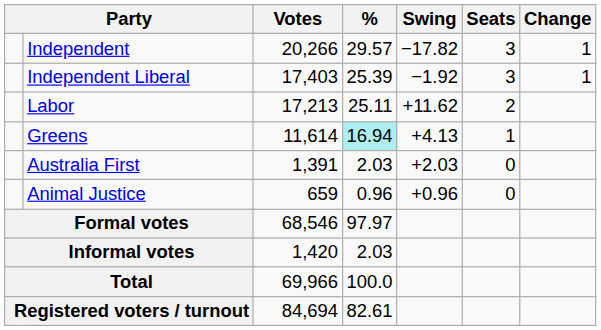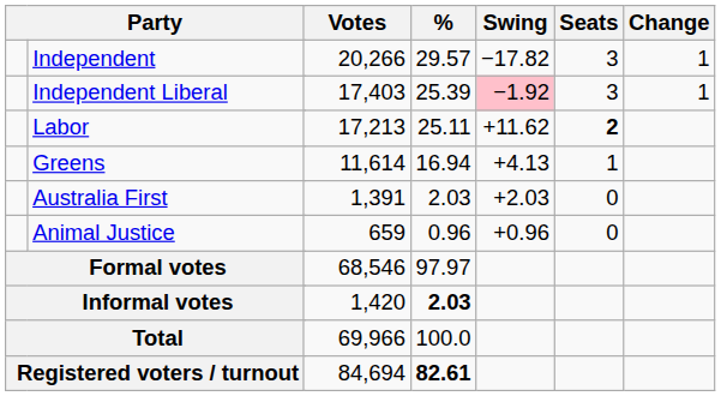Independent Liberal | Swing: no background -> pink background
Labor | Seats: normal -> bold
Greens | %: paleturquoise background -> no background
Informal votes | %: normal -> bold
Registered voters / turnout | %: normal -> bold
